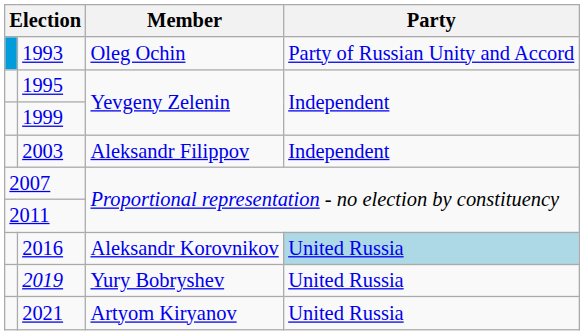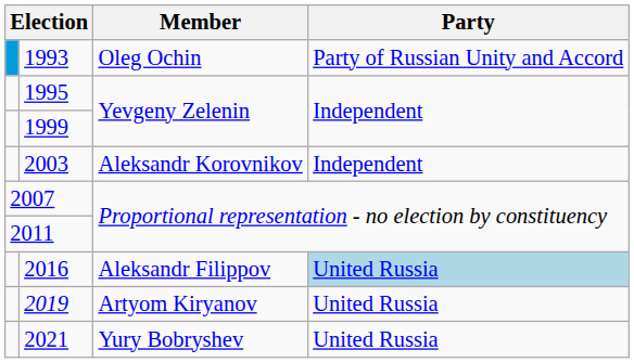2003 | Member: Aleksandr Filippov -> Aleksandr Korovnikov
2016 | Member: Aleksandr Korovnikov -> Aleksandr Filippov
2019 | Member: Yury Bobryshev -> Artyom Kiryanov
2021 | Member: Artyom Kiryanov -> Yury Bobryshev
